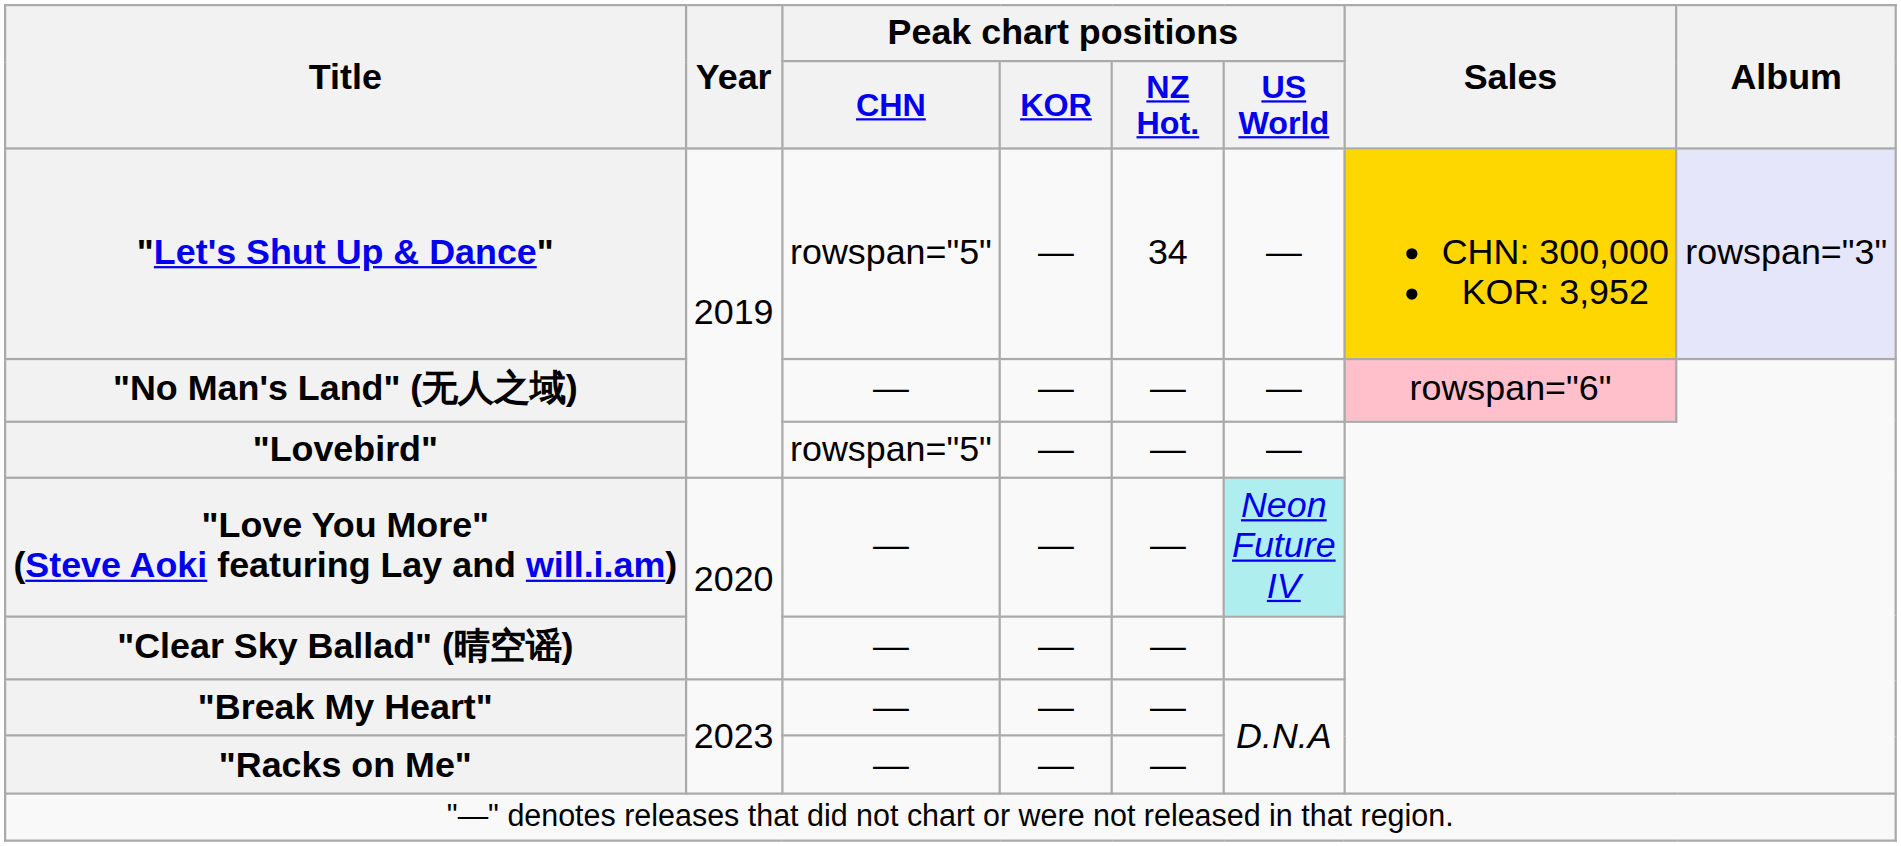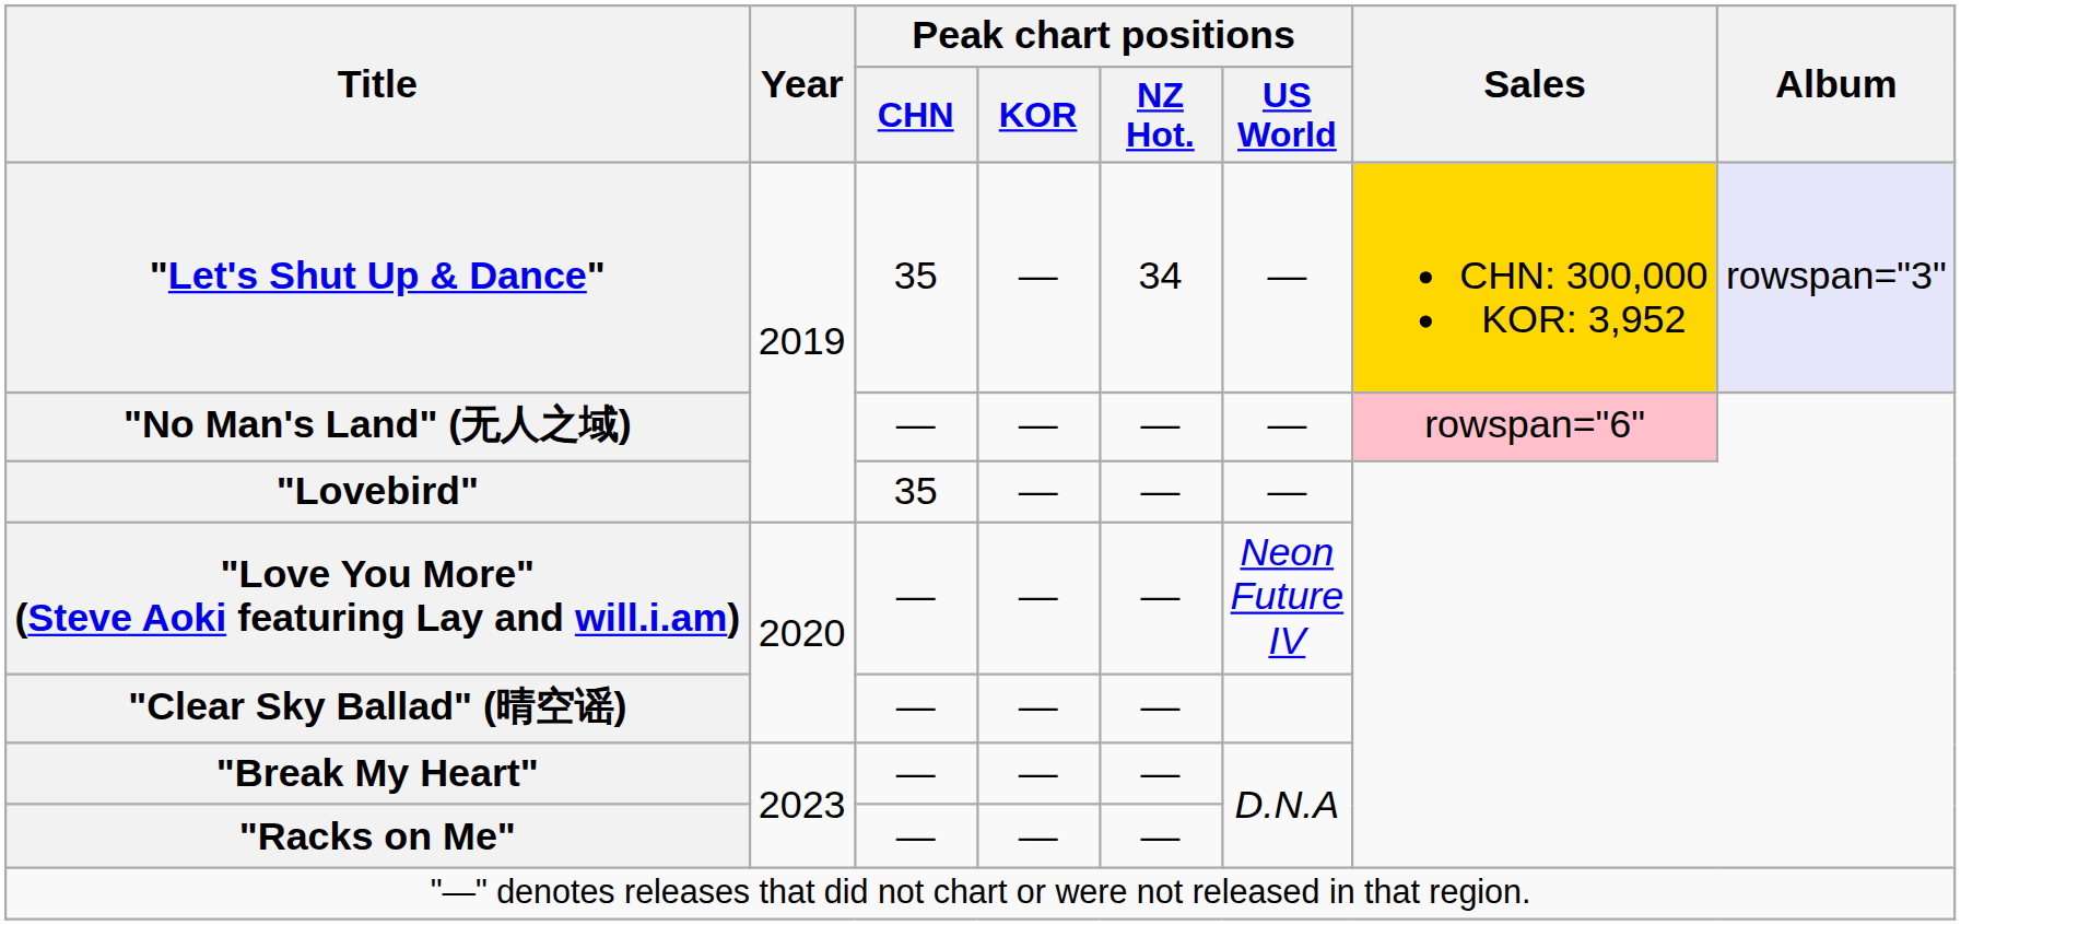"Let's Shut Up & Dance" | Peak chart positions / CHN: rowspan="5" -> 35
"Lovebird" | Peak chart positions / CHN: rowspan="5" -> 35
"Love You More" (Steve Aoki featuring Lay and will.i.am) | Peak chart positions / US World: paleturquoise background -> no background
